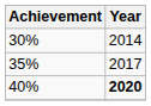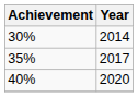40% | Year: bold -> normal
